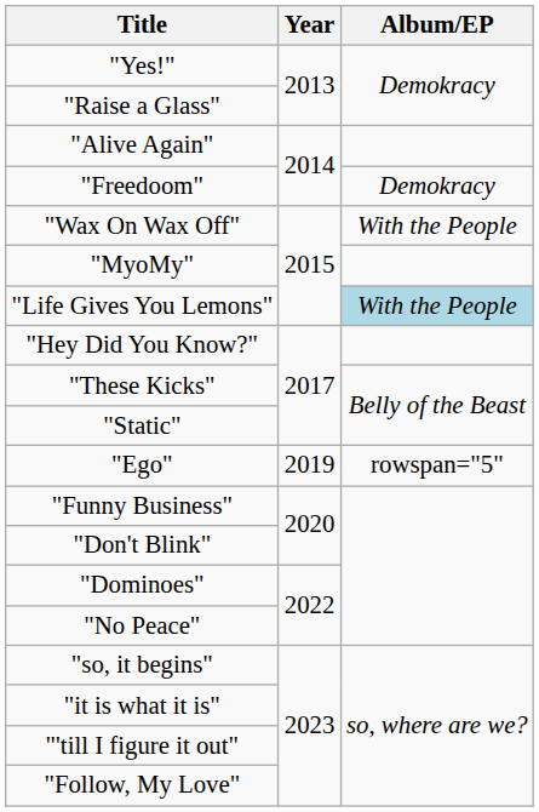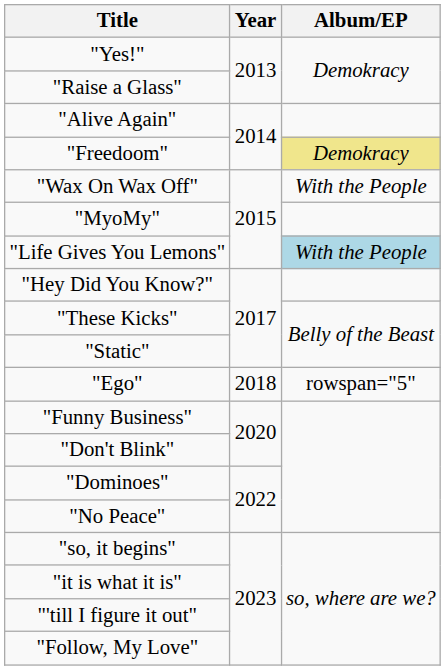"Freedoom" | Album/EP: no background -> khaki background
"Ego" | Year: 2019 -> 2018
